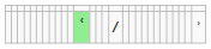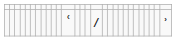row 2 | column 12: lightgreen background -> no background
row 2 | column 28: normal -> bold
